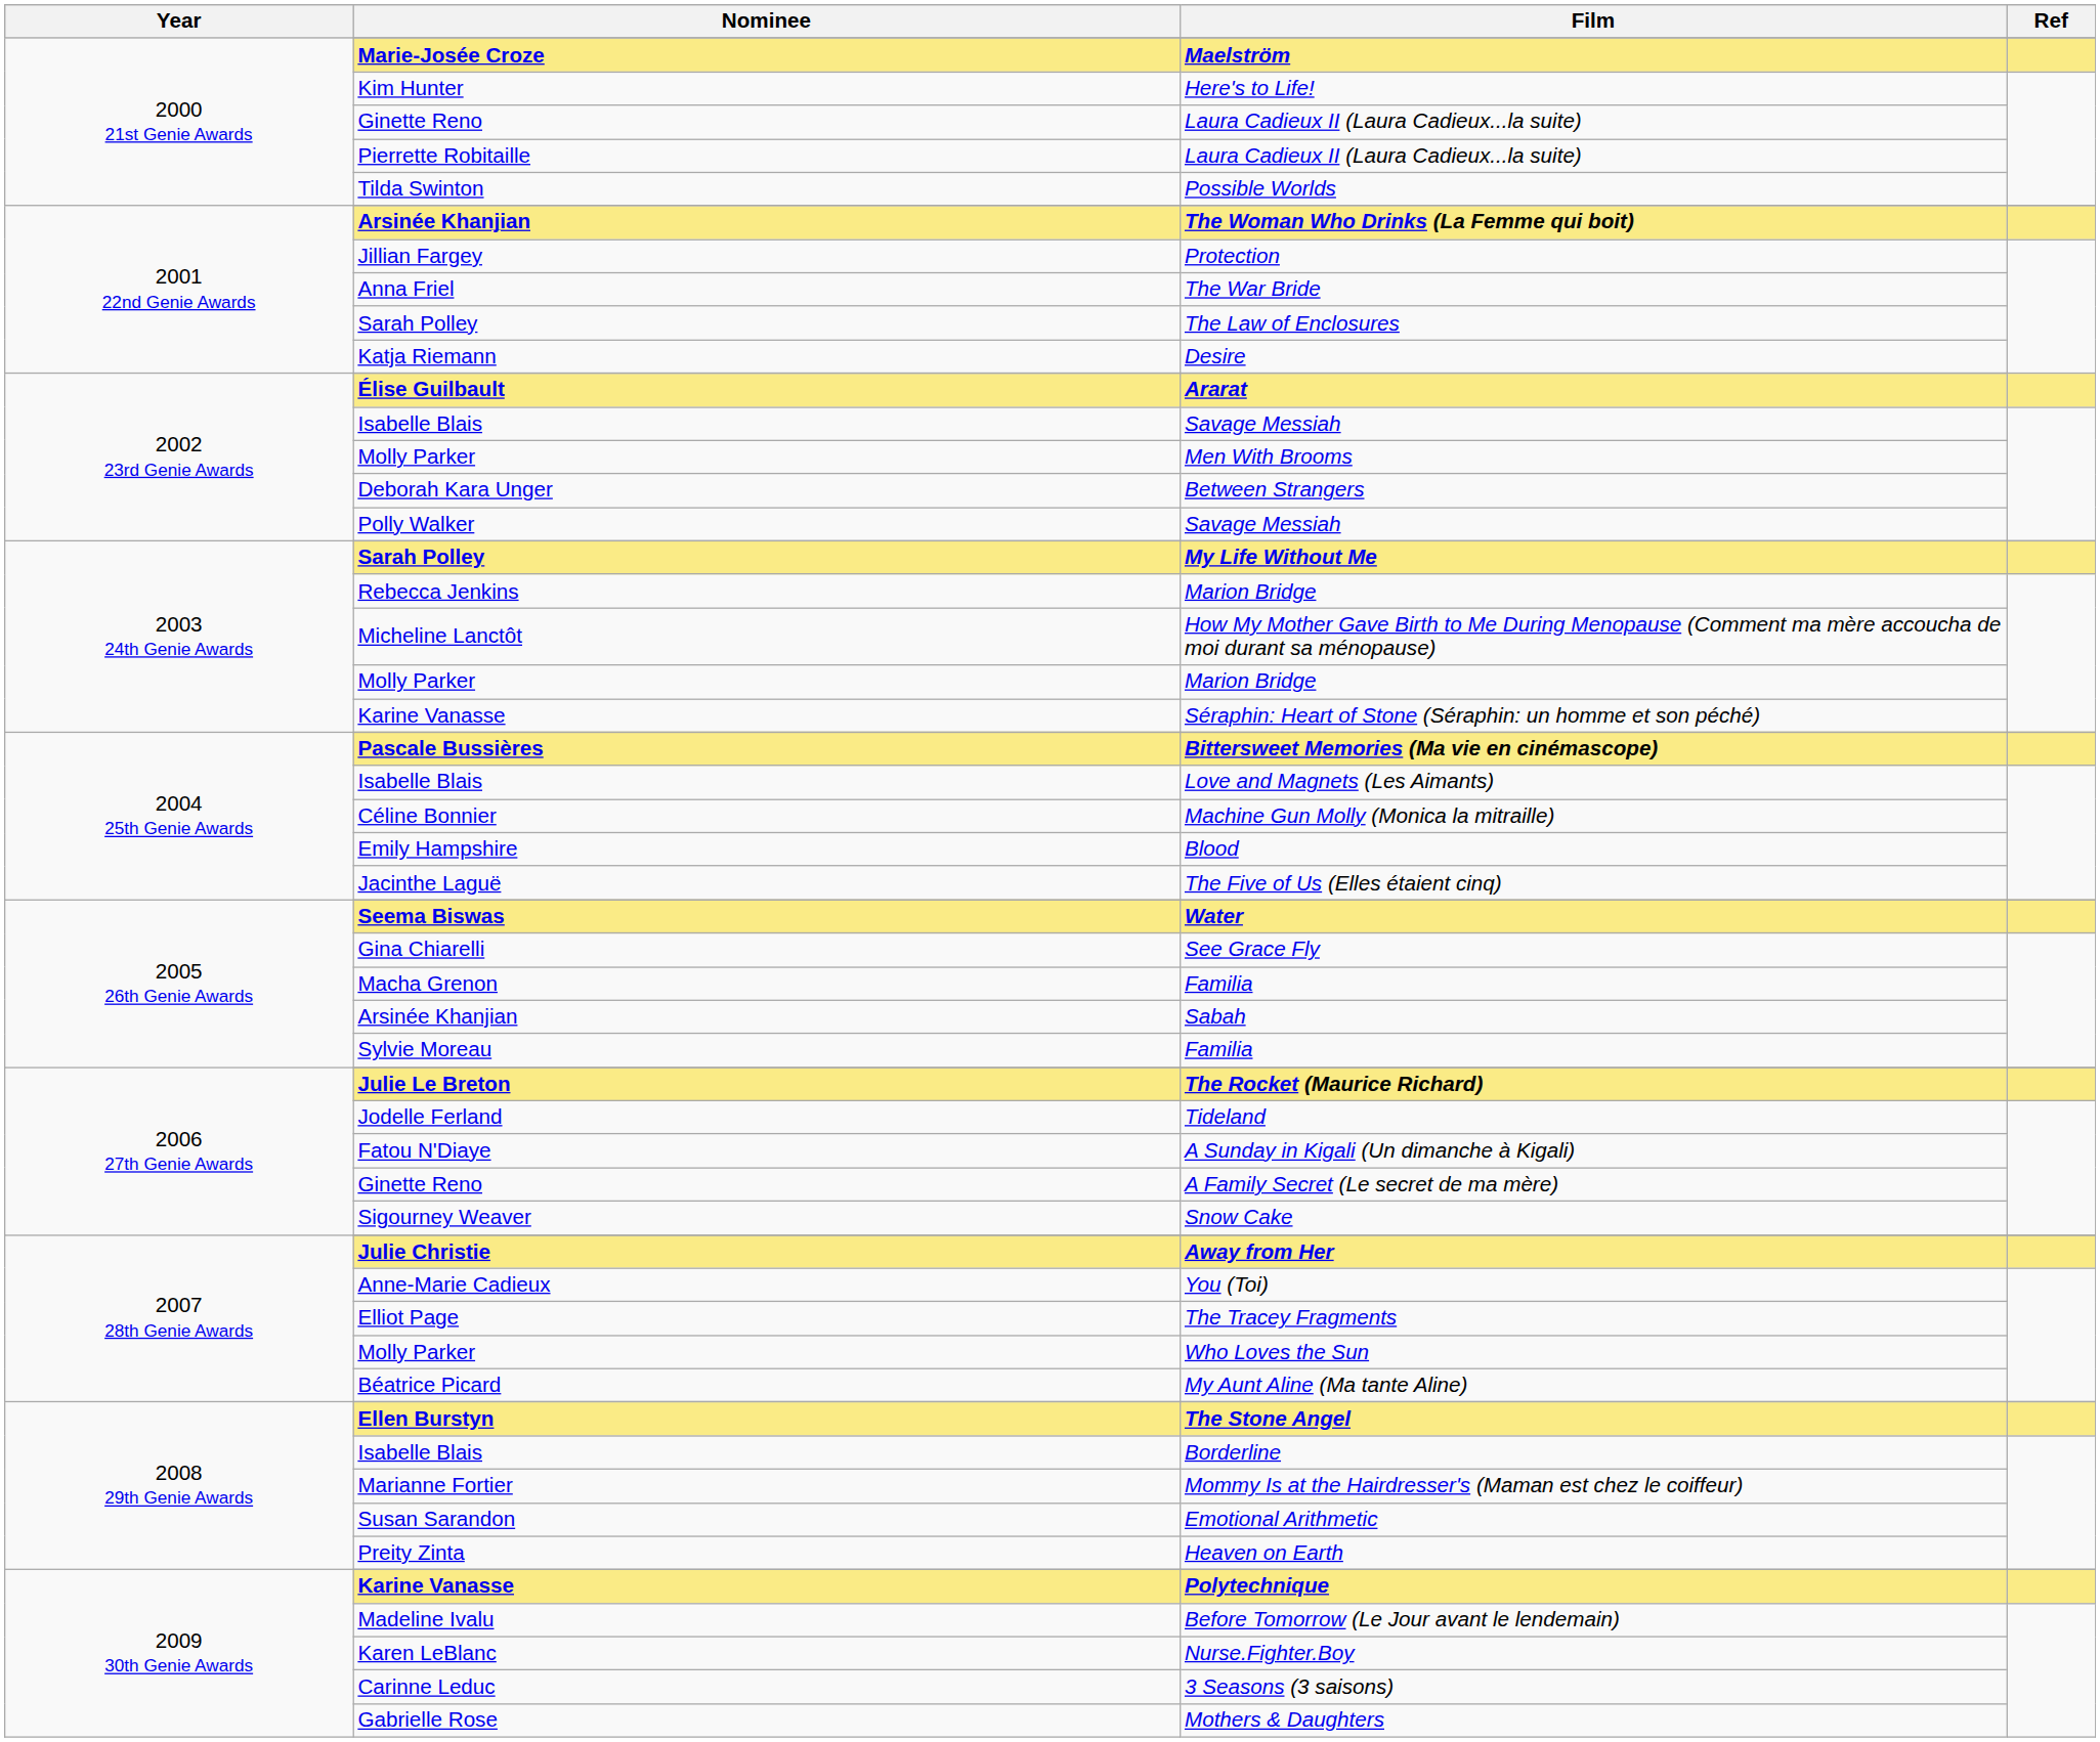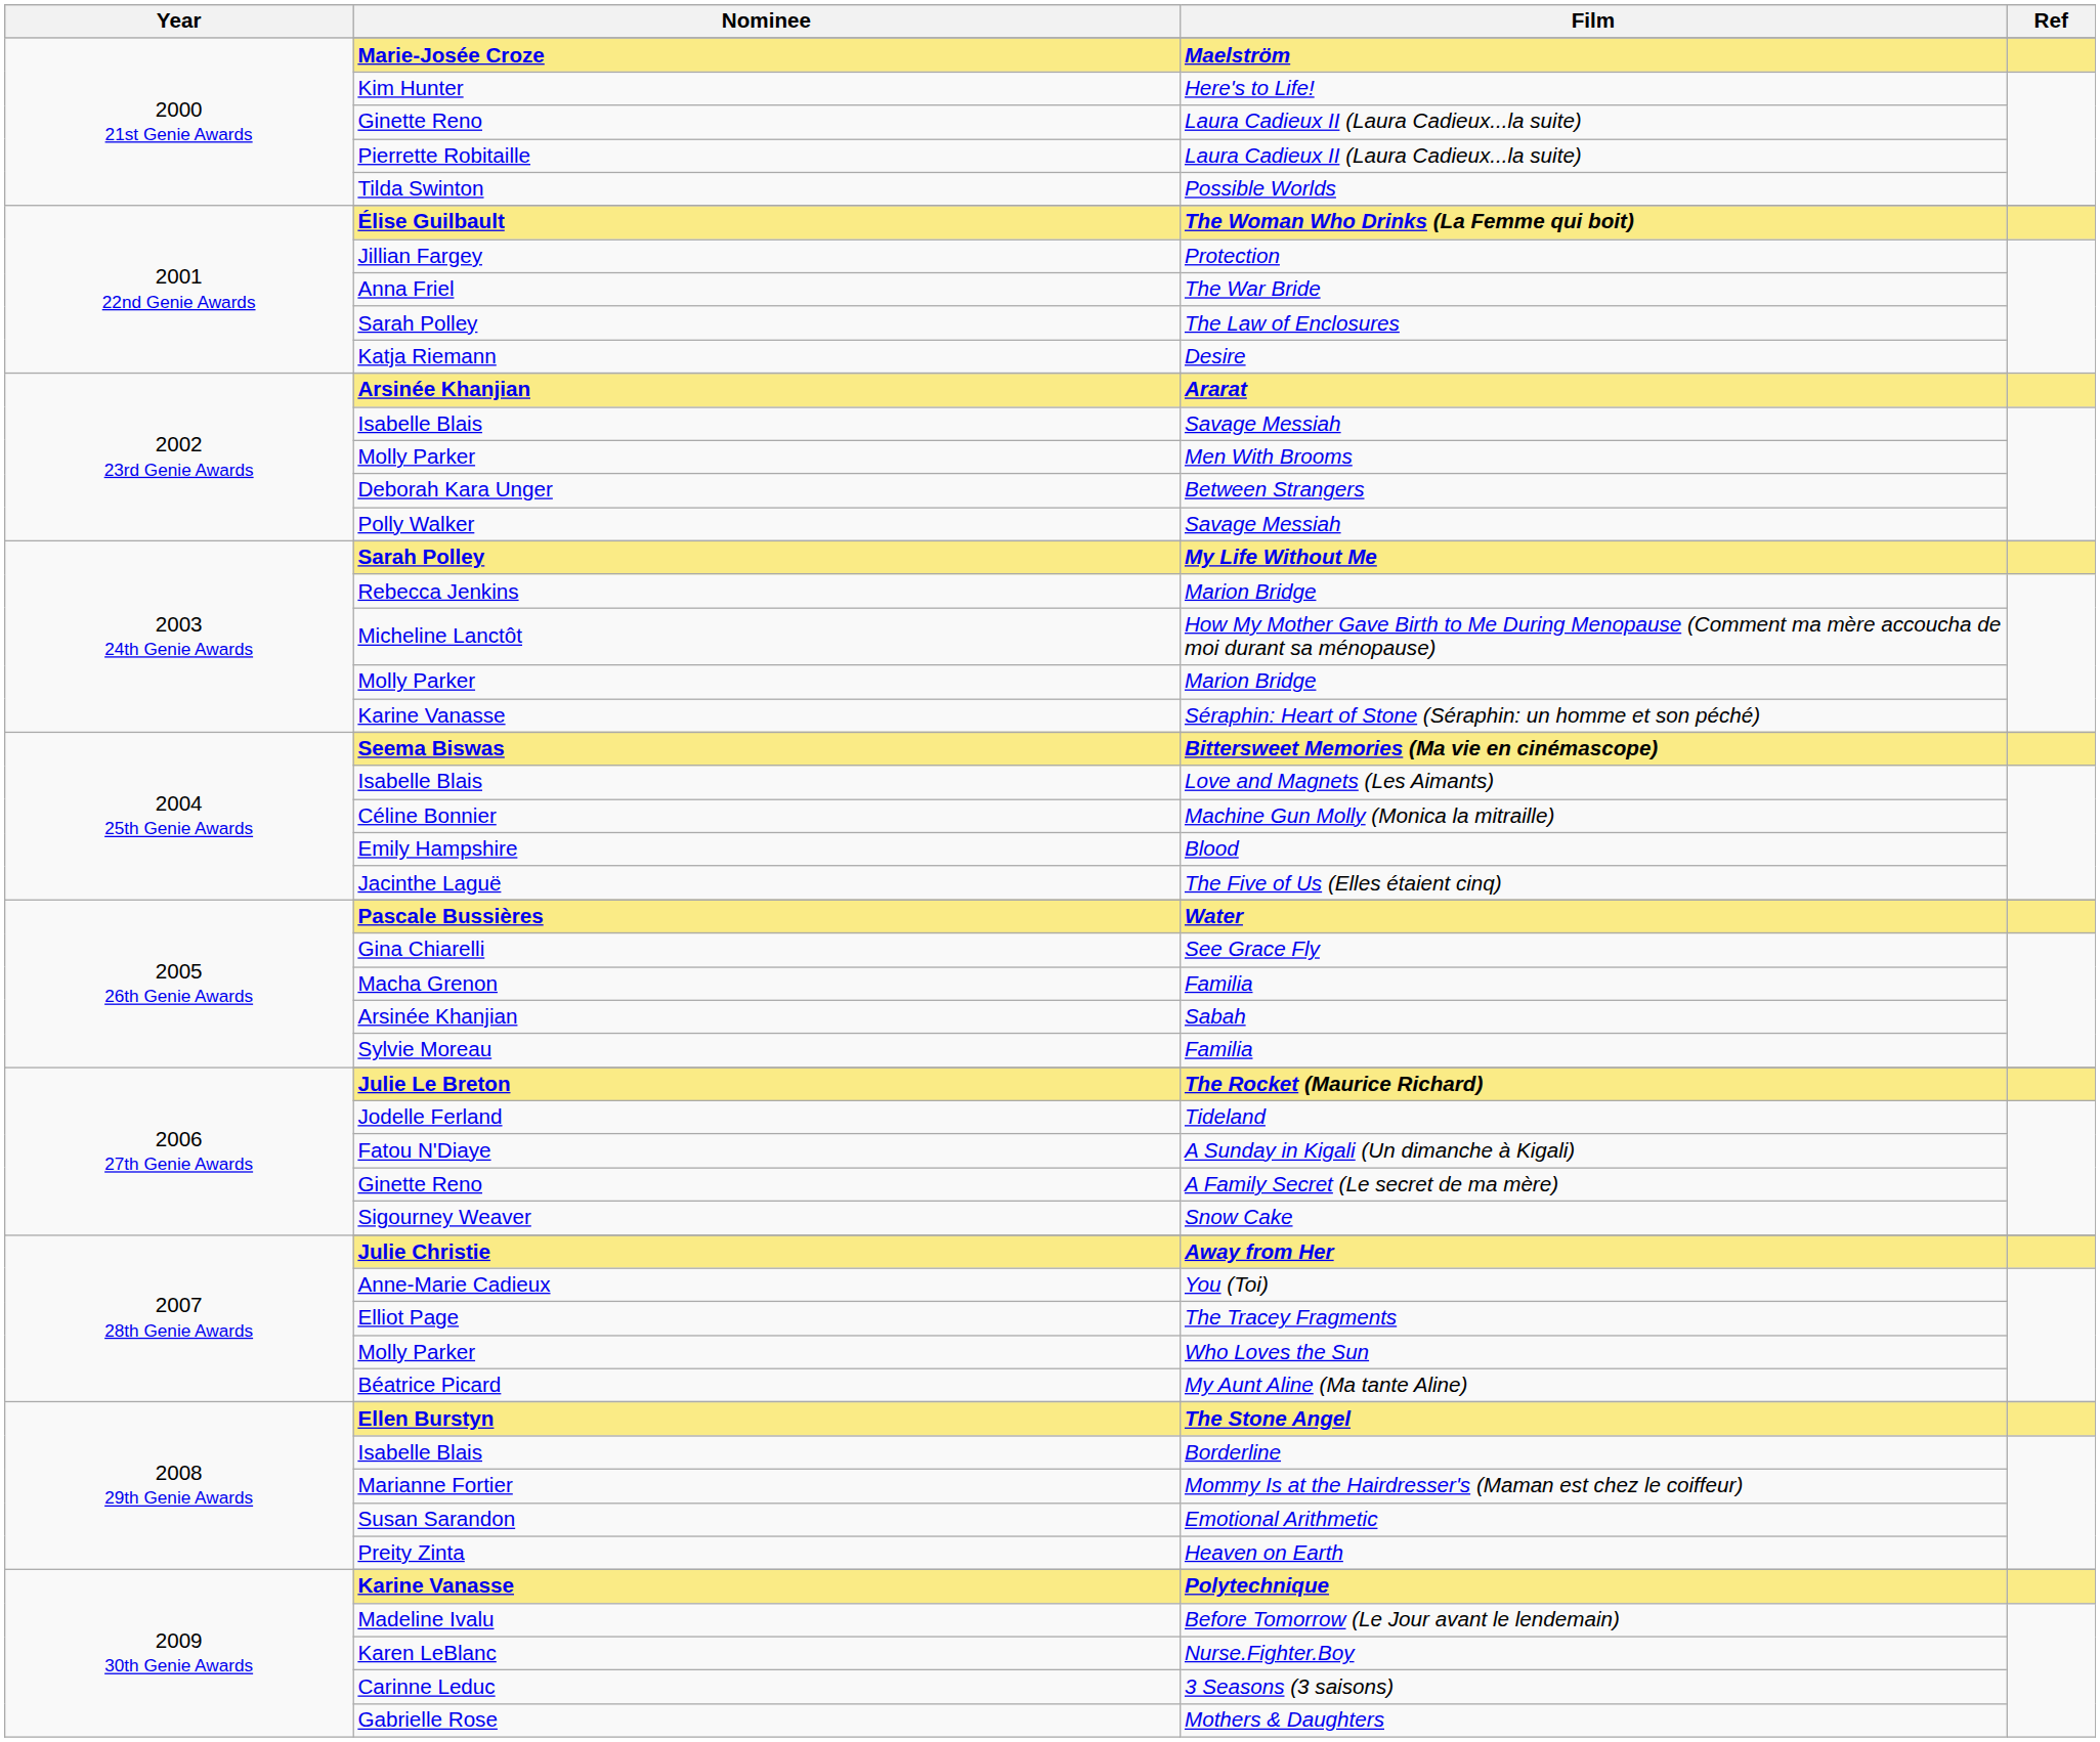The Woman Who Drinks (La Femme qui boit) | Nominee: Arsinée Khanjian -> Élise Guilbault
Ararat | Nominee: Élise Guilbault -> Arsinée Khanjian
Bittersweet Memories (Ma vie en cinémascope) | Nominee: Pascale Bussières -> Seema Biswas
Water | Nominee: Seema Biswas -> Pascale Bussières
